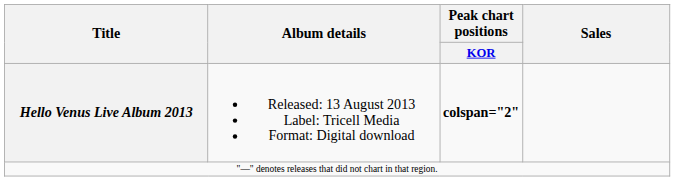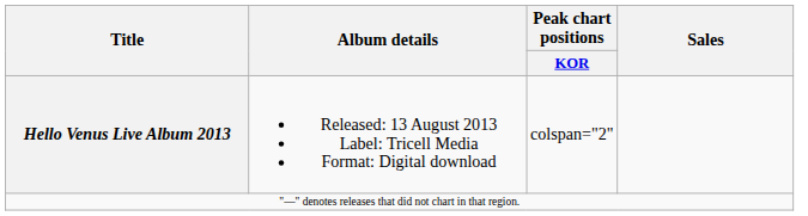Hello Venus Live Album 2013 | Peak chart positions / KOR: bold -> normal
